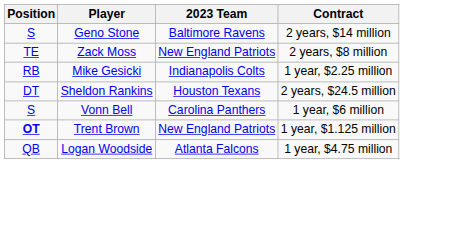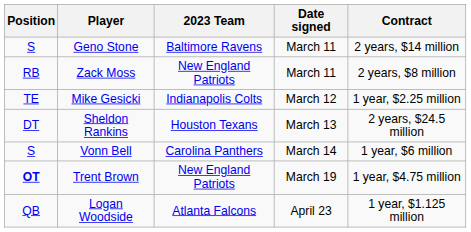+ column: Date signed | March 11 | March 11 | March 12 | March 13 | March 14 | March 19 | April 23
Zack Moss | Position: TE -> RB
Mike Gesicki | Position: RB -> TE
Trent Brown | Contract: 1 year, $1.125 million -> 1 year, $4.75 million
Logan Woodside | Contract: 1 year, $4.75 million -> 1 year, $1.125 million
